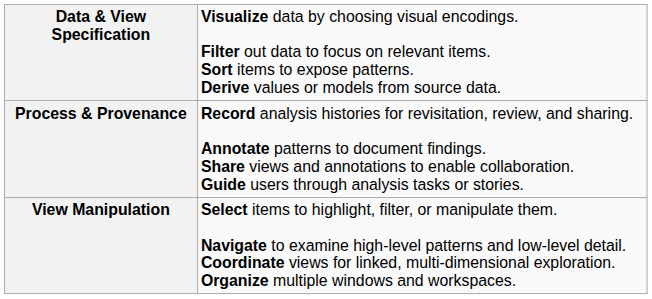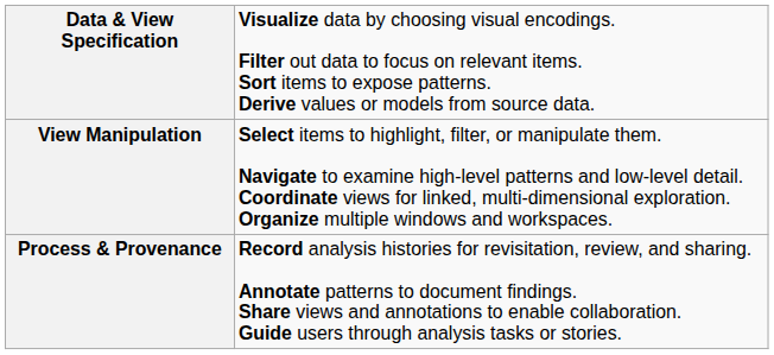rows swapped: View Manipulation <-> Process & Provenance
